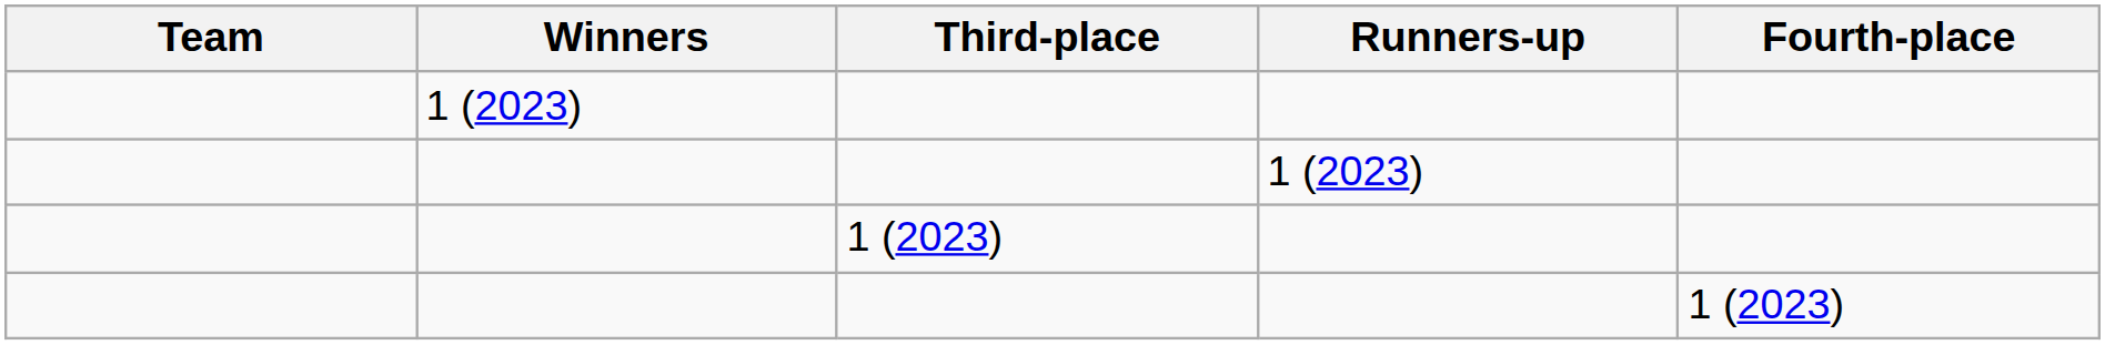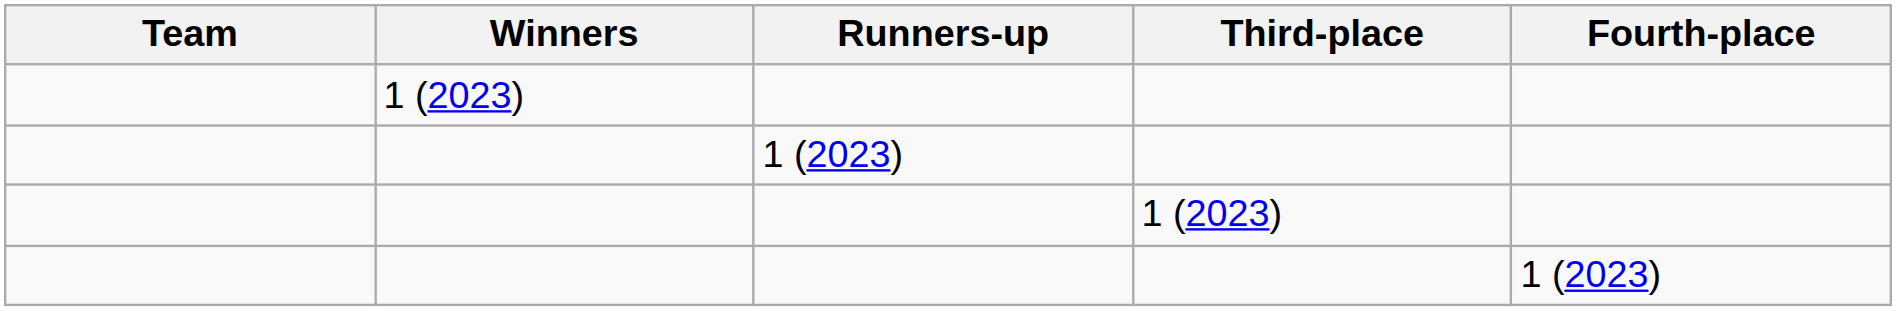columns swapped: Runners-up <-> Third-place
